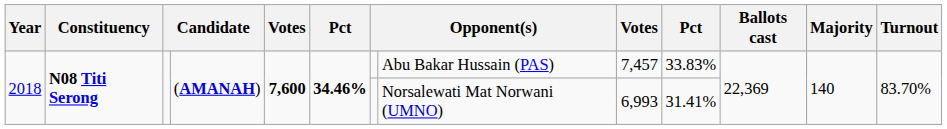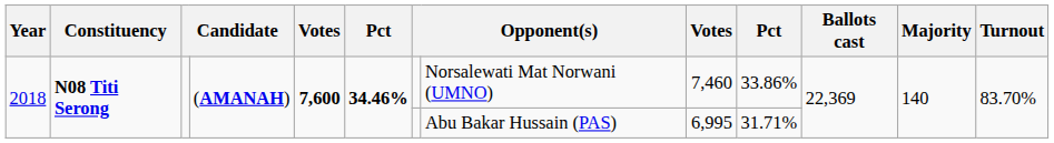row 2 | column 8: Abu Bakar Hussain (PAS) -> Norsalewati Mat Norwani (UMNO)
row 2 | column 9: 7,457 -> 7,460
row 2 | column 10: 33.83% -> 33.86%
row 3 | column 8: Norsalewati Mat Norwani (UMNO) -> Abu Bakar Hussain (PAS)
row 3 | column 9: 6,993 -> 6,995
row 3 | column 10: 31.41% -> 31.71%
